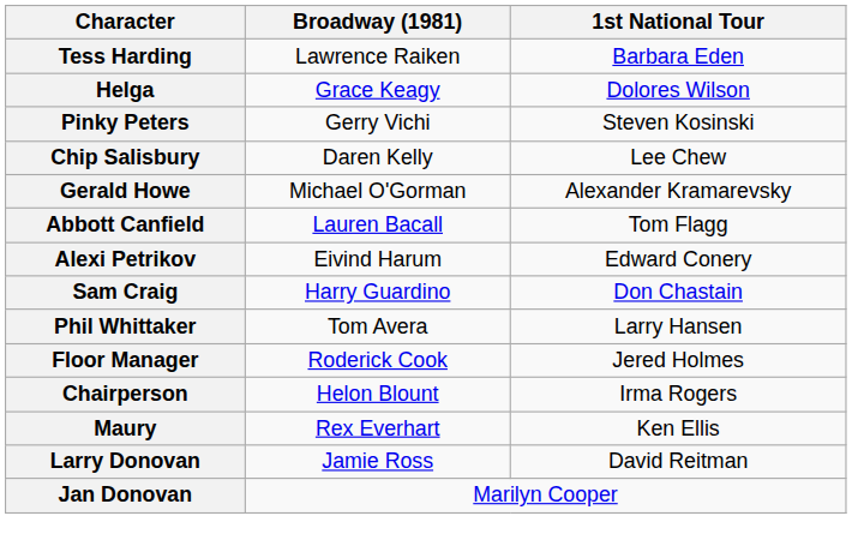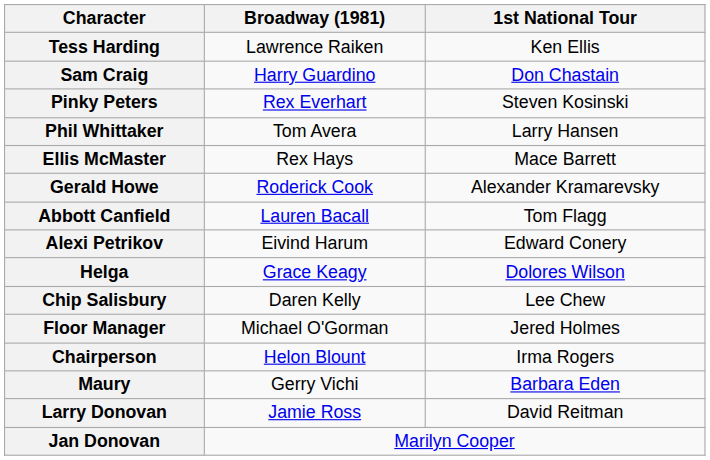Tess Harding | 1st National Tour: Barbara Eden -> Ken Ellis
rows swapped: Sam Craig <-> Helga
Pinky Peters | Broadway (1981): Gerry Vichi -> Rex Everhart
rows swapped: Phil Whittaker <-> Chip Salisbury
+ row: Ellis McMaster | Rex Hays | Mace Barrett
Gerald Howe | Broadway (1981): Michael O'Gorman -> Roderick Cook
Floor Manager | Broadway (1981): Roderick Cook -> Michael O'Gorman
Maury | Broadway (1981): Rex Everhart -> Gerry Vichi
Maury | 1st National Tour: Ken Ellis -> Barbara Eden
